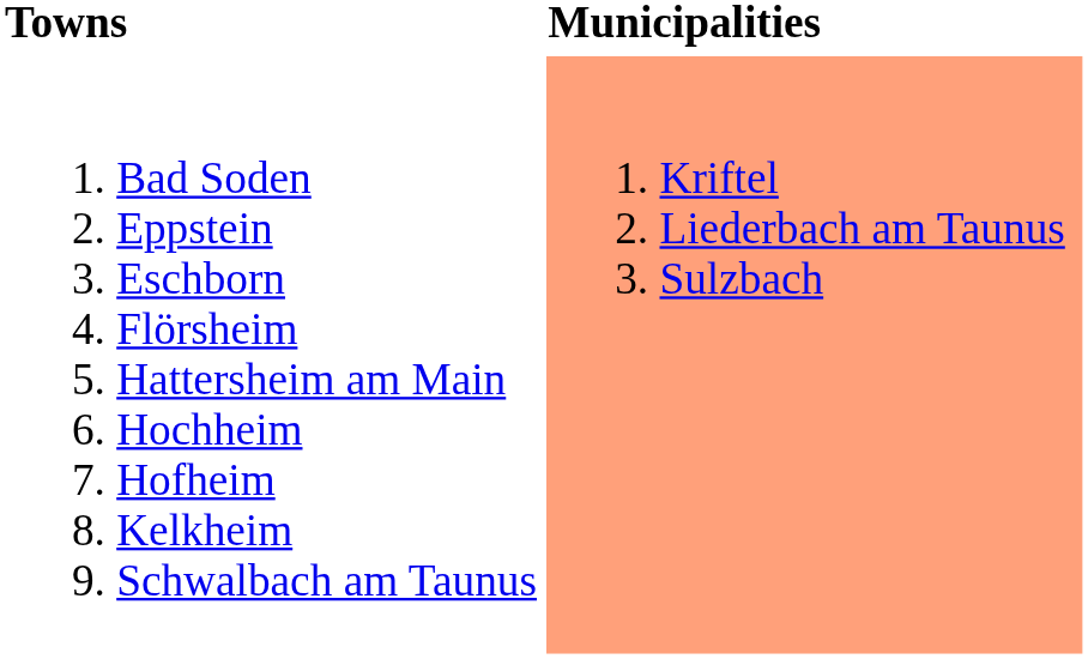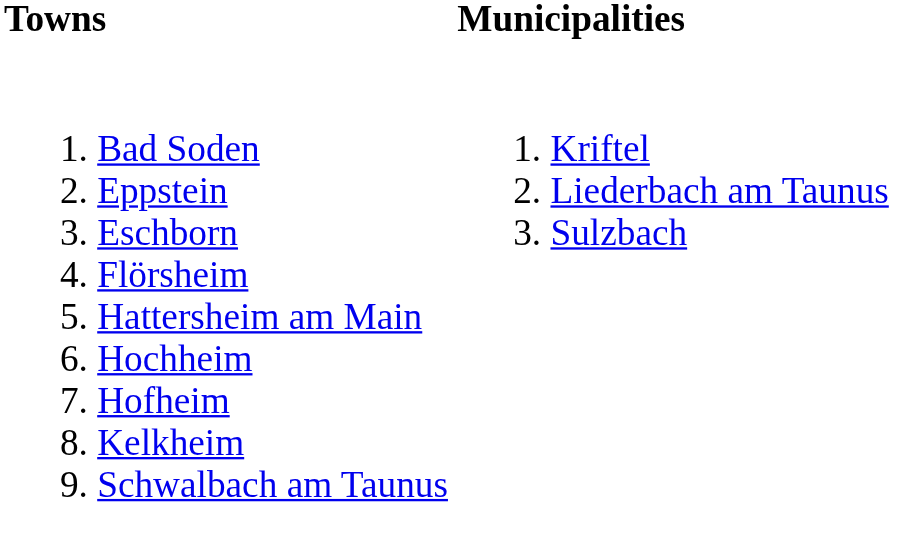row 2 | Municipalities: lightsalmon background -> no background
